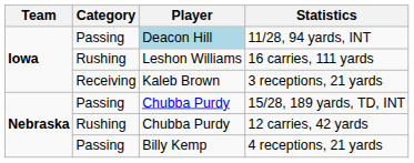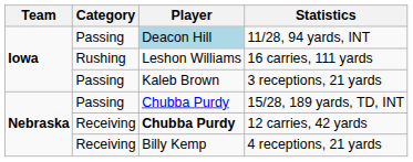3 receptions, 21 yards | Category: Receiving -> Passing
12 carries, 42 yards | Category: Rushing -> Receiving
12 carries, 42 yards | Player: normal -> bold
4 receptions, 21 yards | Category: Passing -> Receiving
